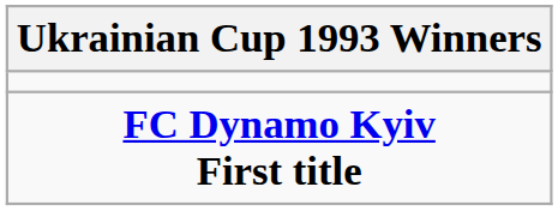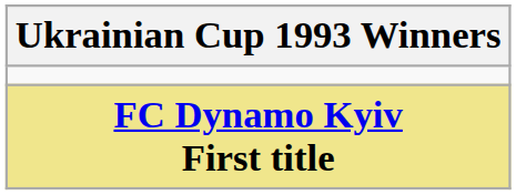row 3 | column 1: no background -> khaki background
